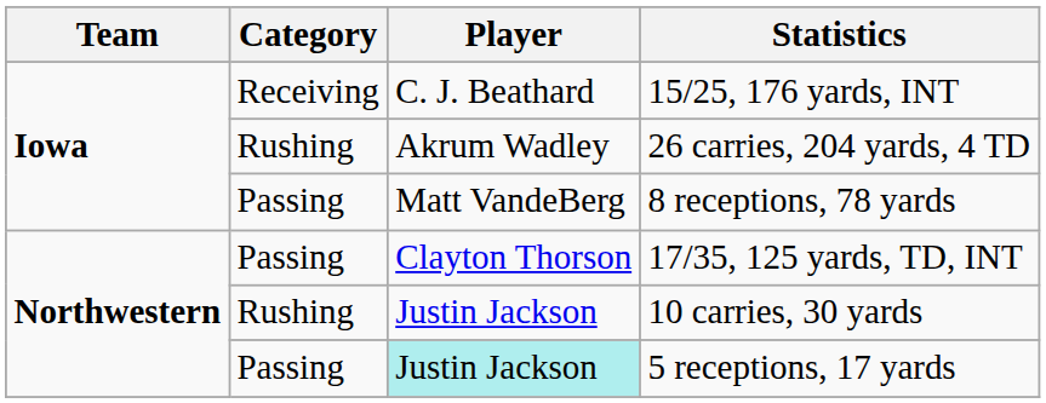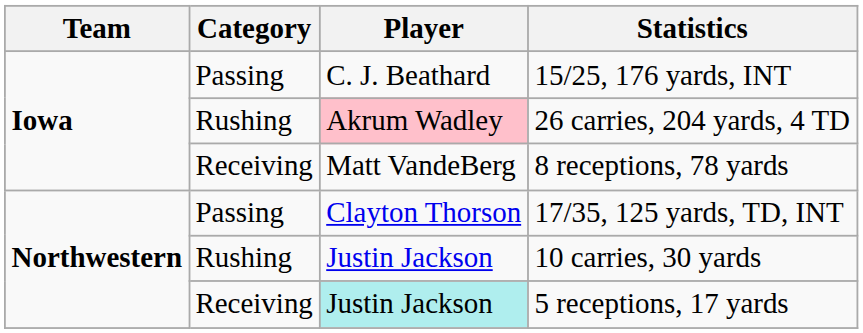15/25, 176 yards, INT | Category: Receiving -> Passing
26 carries, 204 yards, 4 TD | Player: no background -> pink background
8 receptions, 78 yards | Category: Passing -> Receiving
5 receptions, 17 yards | Category: Passing -> Receiving
